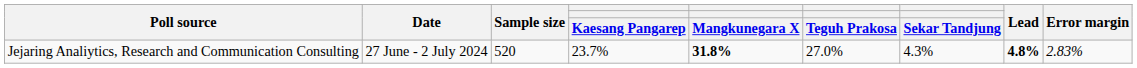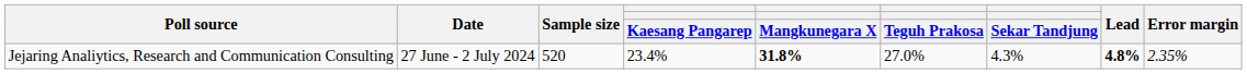Jejaring Analiytics, Research and Communication Consulting | Kaesang Pangarep: 23.7% -> 23.4%
Jejaring Analiytics, Research and Communication Consulting | Error margin: 2.83% -> 2.35%
